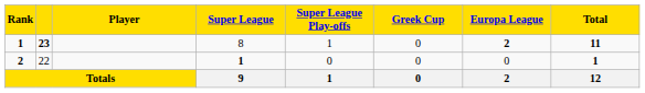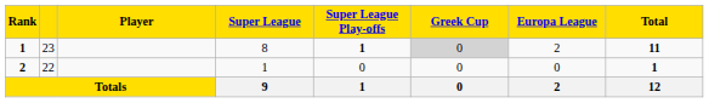row 2 | column 2: bold -> normal
row 2 | Super League Play-offs: normal -> bold
row 2 | Greek Cup: no background -> lightgrey background
row 2 | Europa League: bold -> normal
row 3 | Super League: bold -> normal
